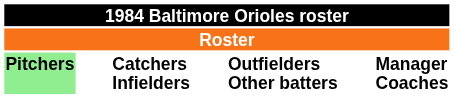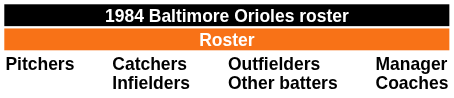Pitchers | column 1: lightgreen background -> no background
